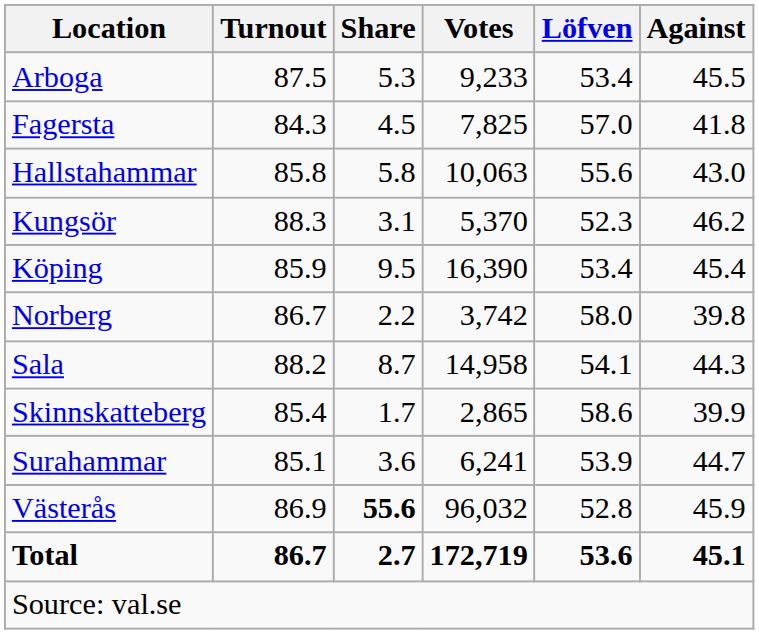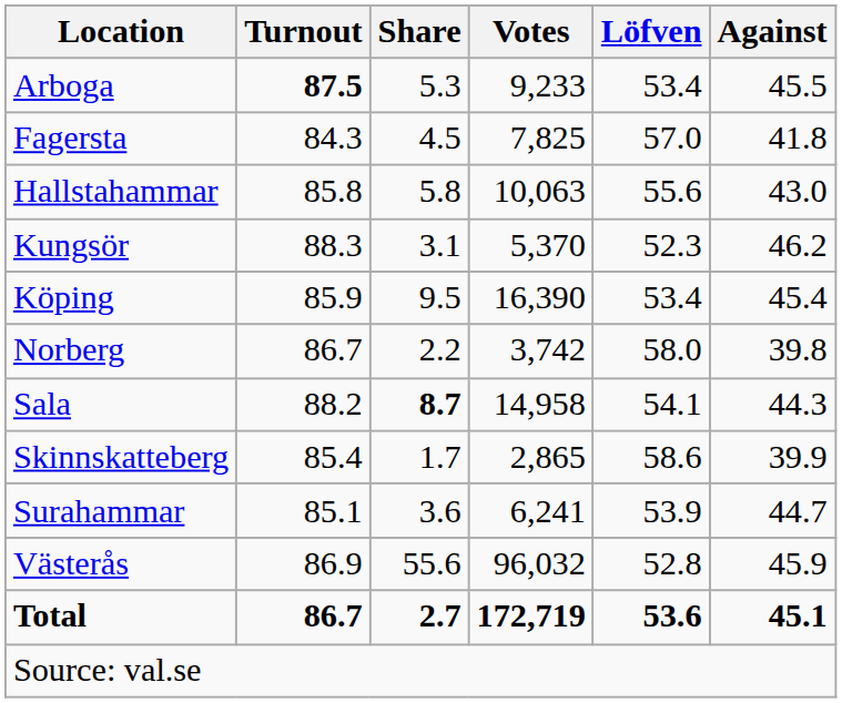Arboga | Turnout: normal -> bold
Sala | Share: normal -> bold
Västerås | Share: bold -> normal
